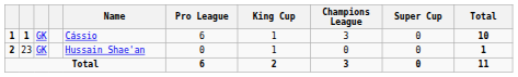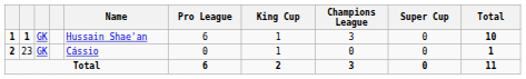row 2 | Name: Cássio -> Hussain Shae'an
row 3 | Name: Hussain Shae'an -> Cássio
